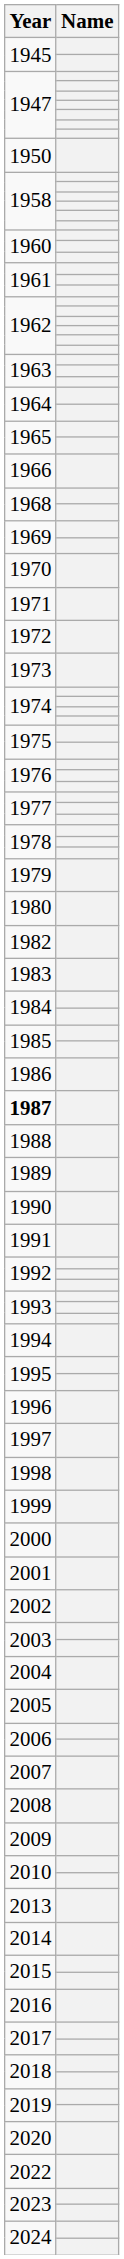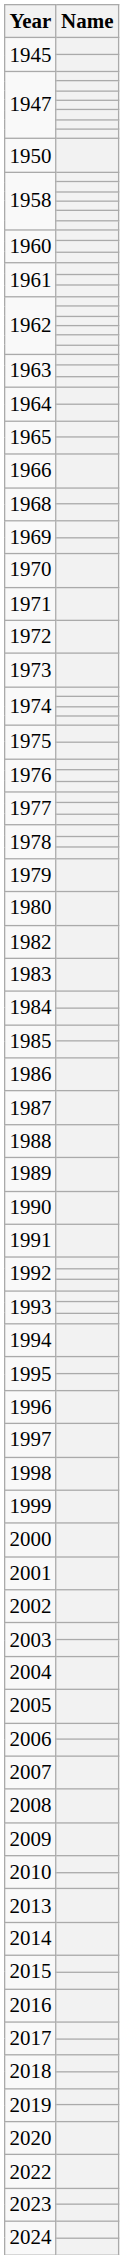row 70 | Year: bold -> normal
